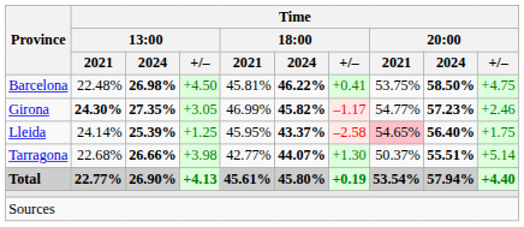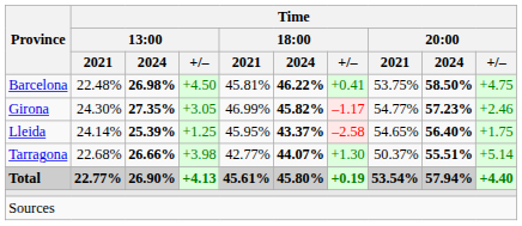Girona | Time / 13:00 / 2021: bold -> normal
Lleida | Time / 20:00 / 2021: pink background -> no background
